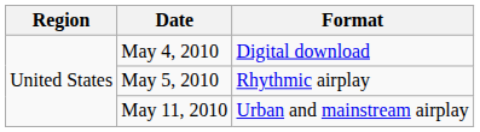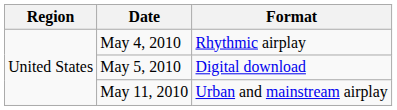May 4, 2010 | Format: Digital download -> Rhythmic airplay
May 5, 2010 | Format: Rhythmic airplay -> Digital download
